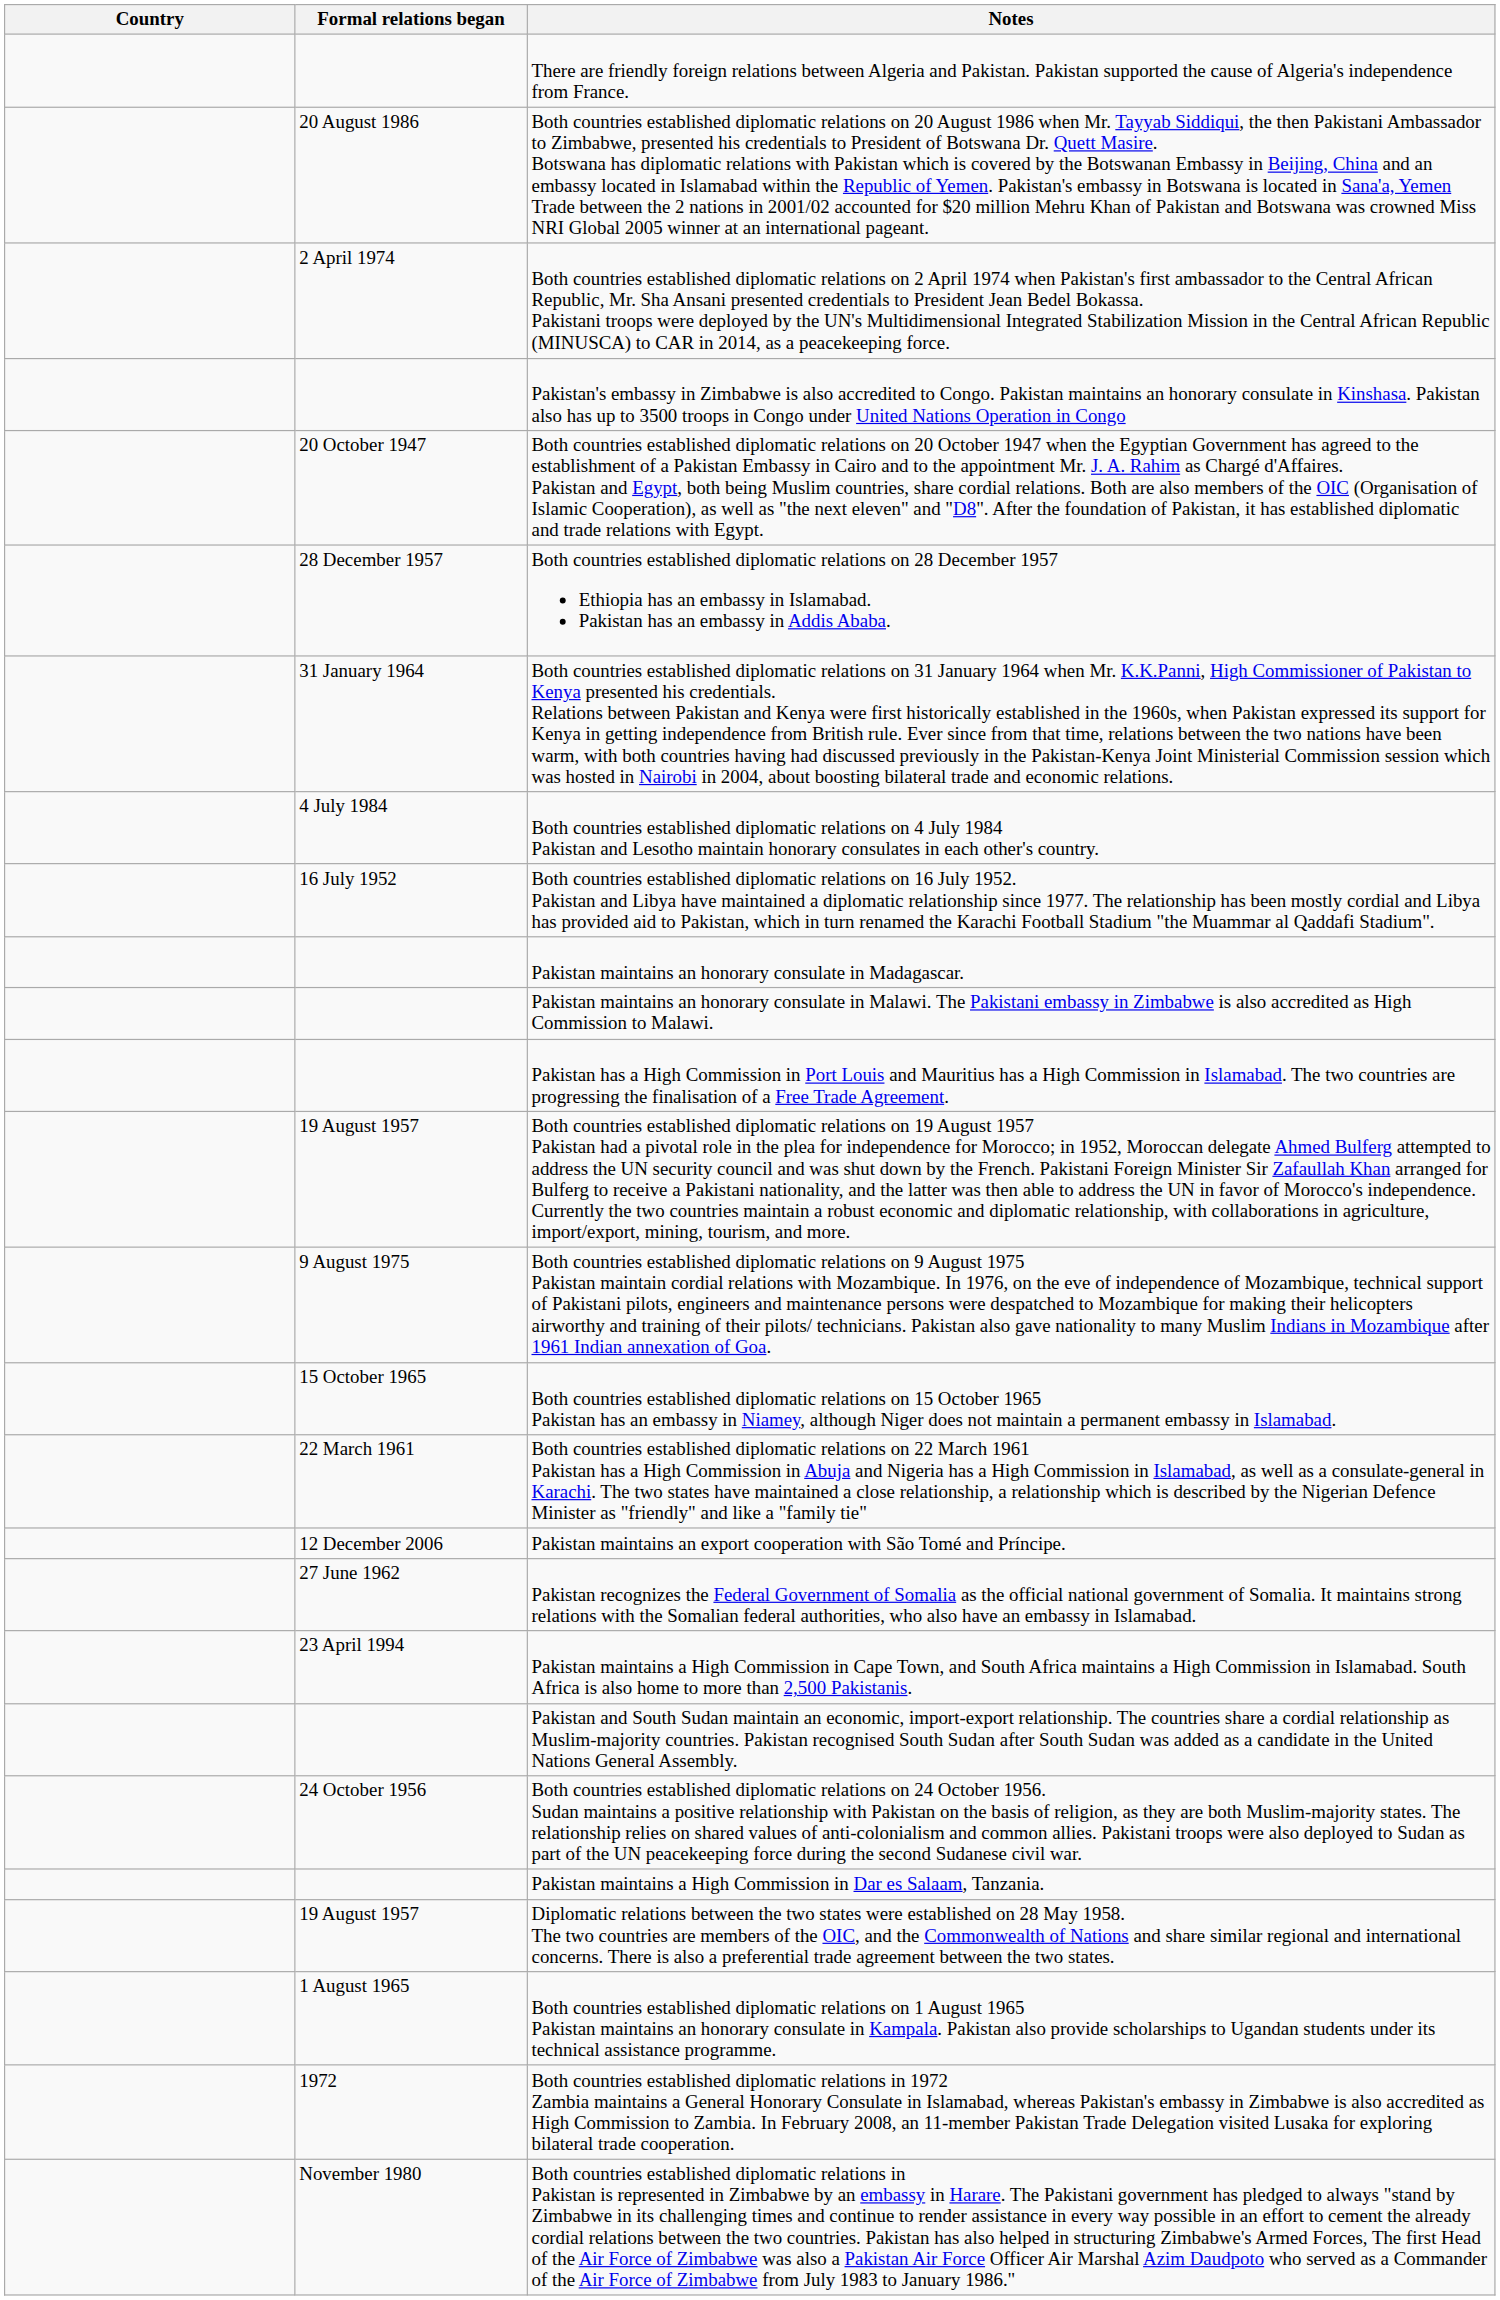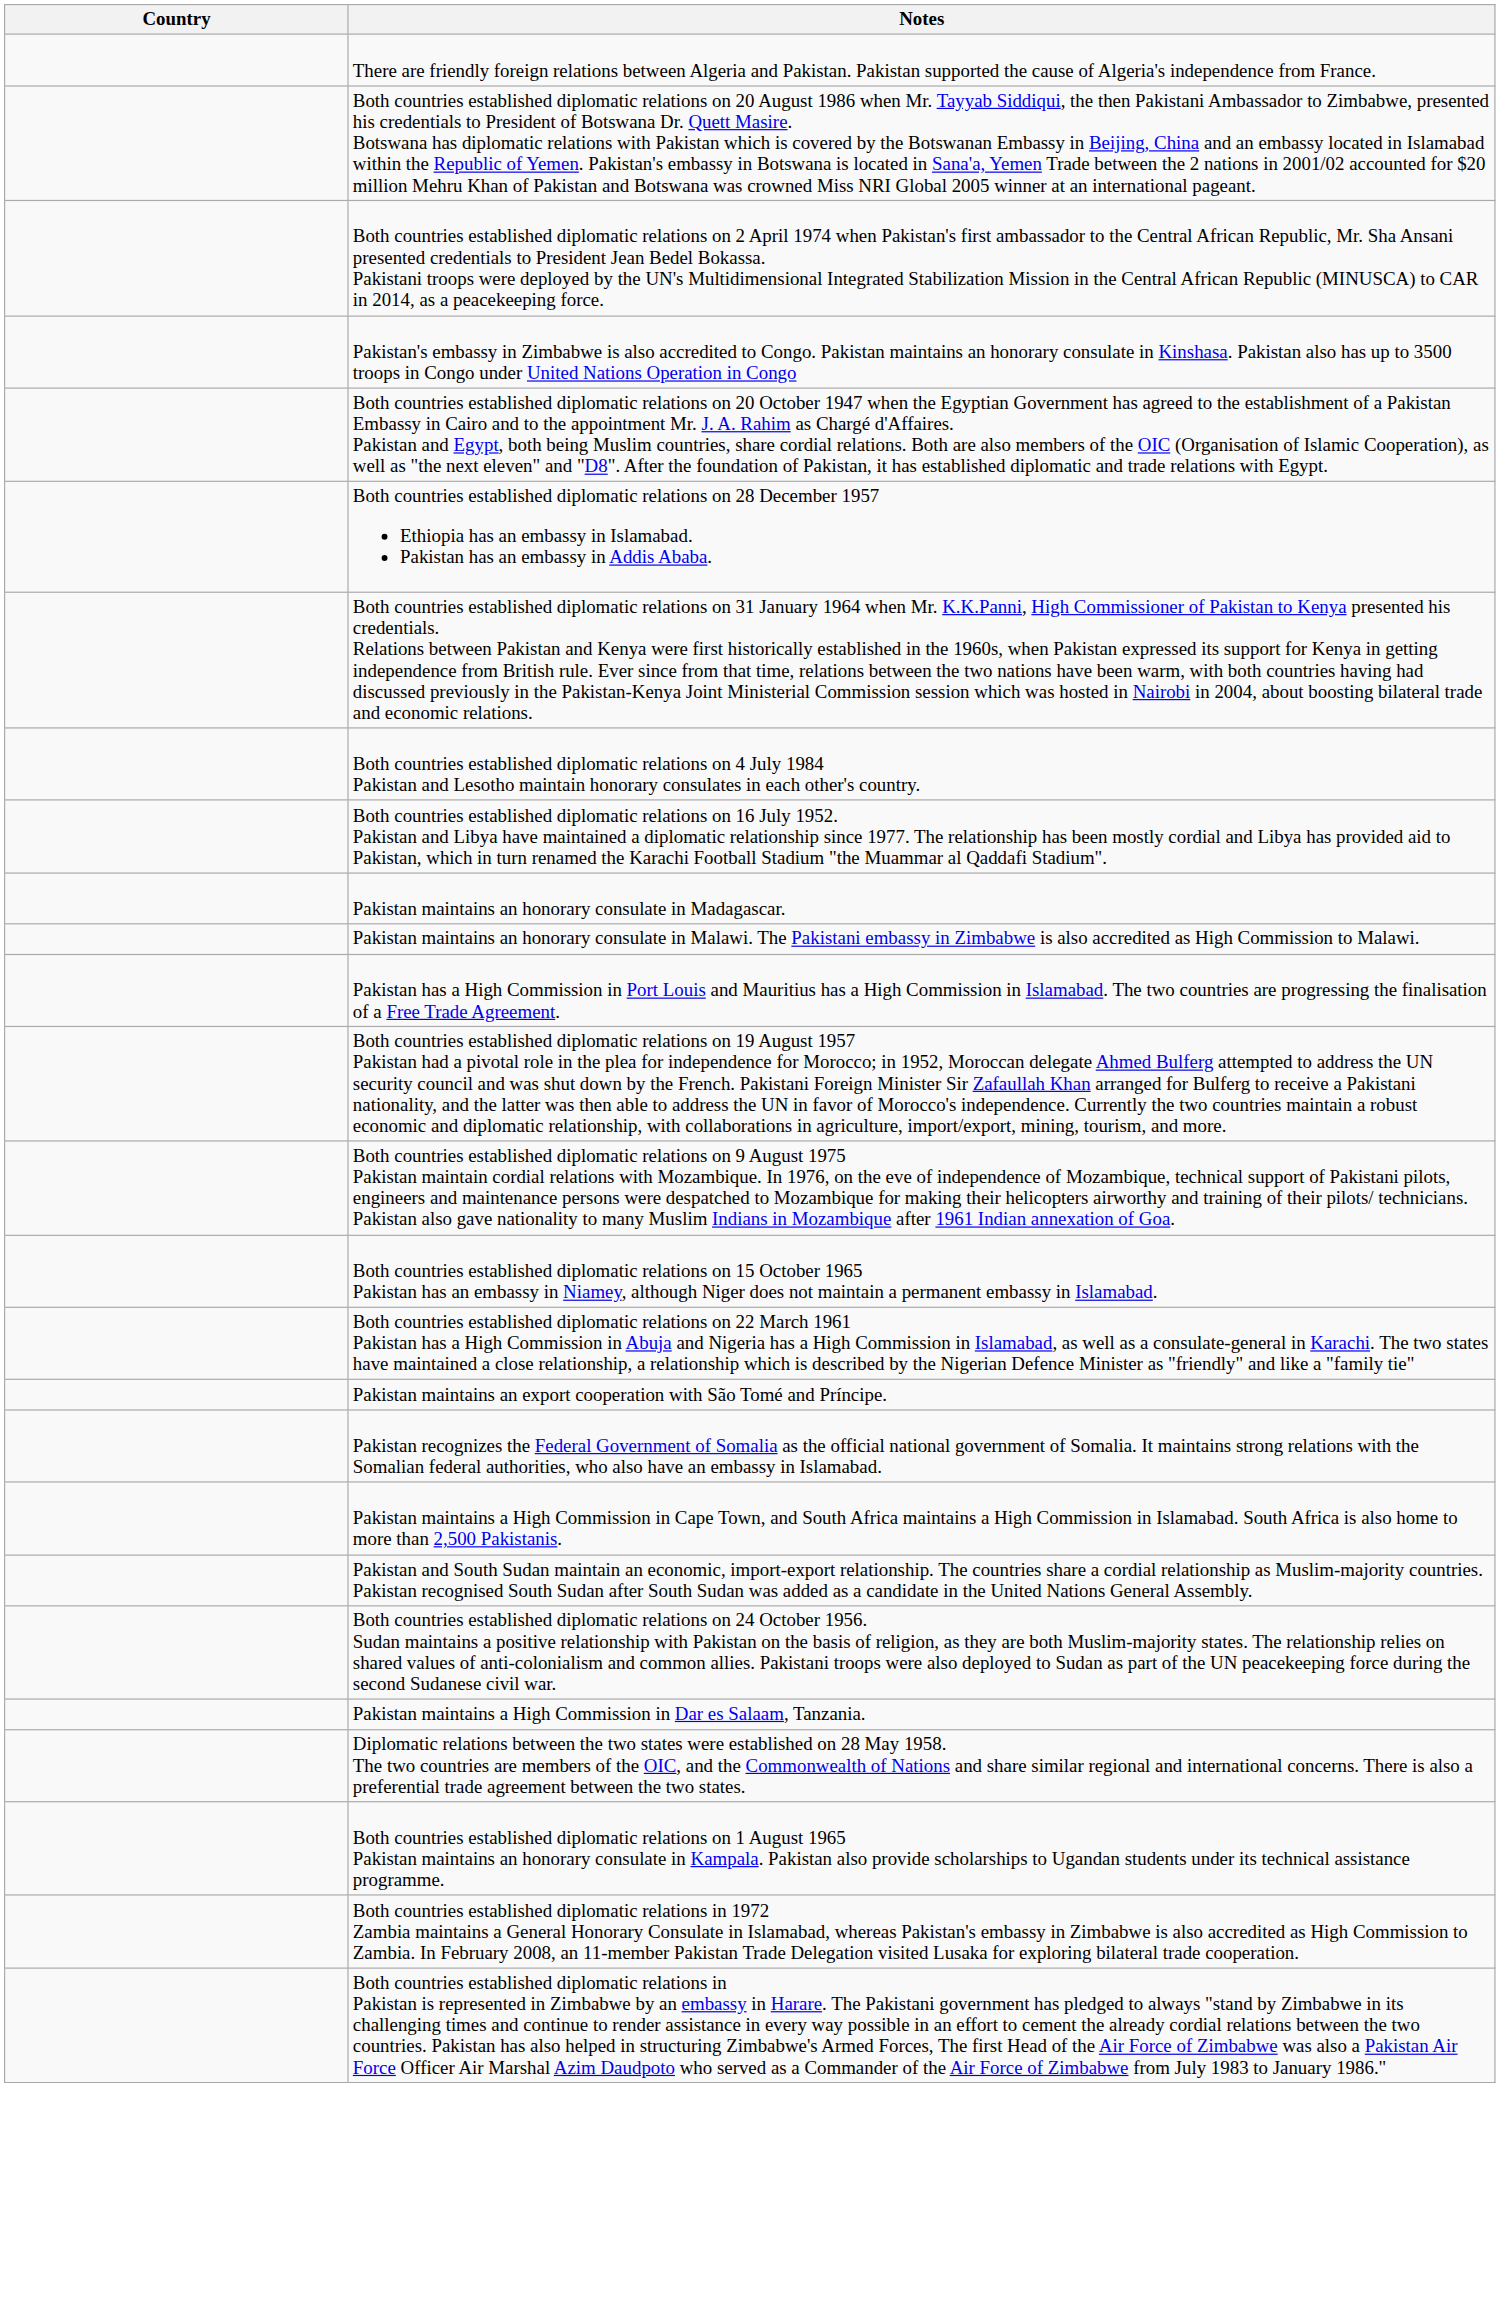- column: Formal relations began | 20 August 1986 | 2 April 1974 | 20 October 1947 | 28 December 1957 | 31 January 1964 | 4 July 1984 | 16 July 1952 | 19 August 1957 | 9 August 1975 | 15 October 1965 | 22 March 1961 | 12 December 2006 | 27 June 1962 | 23 April 1994 | 24 October 1956 | 19 August 1957 | 1 August 1965 | 1972 | November 1980
